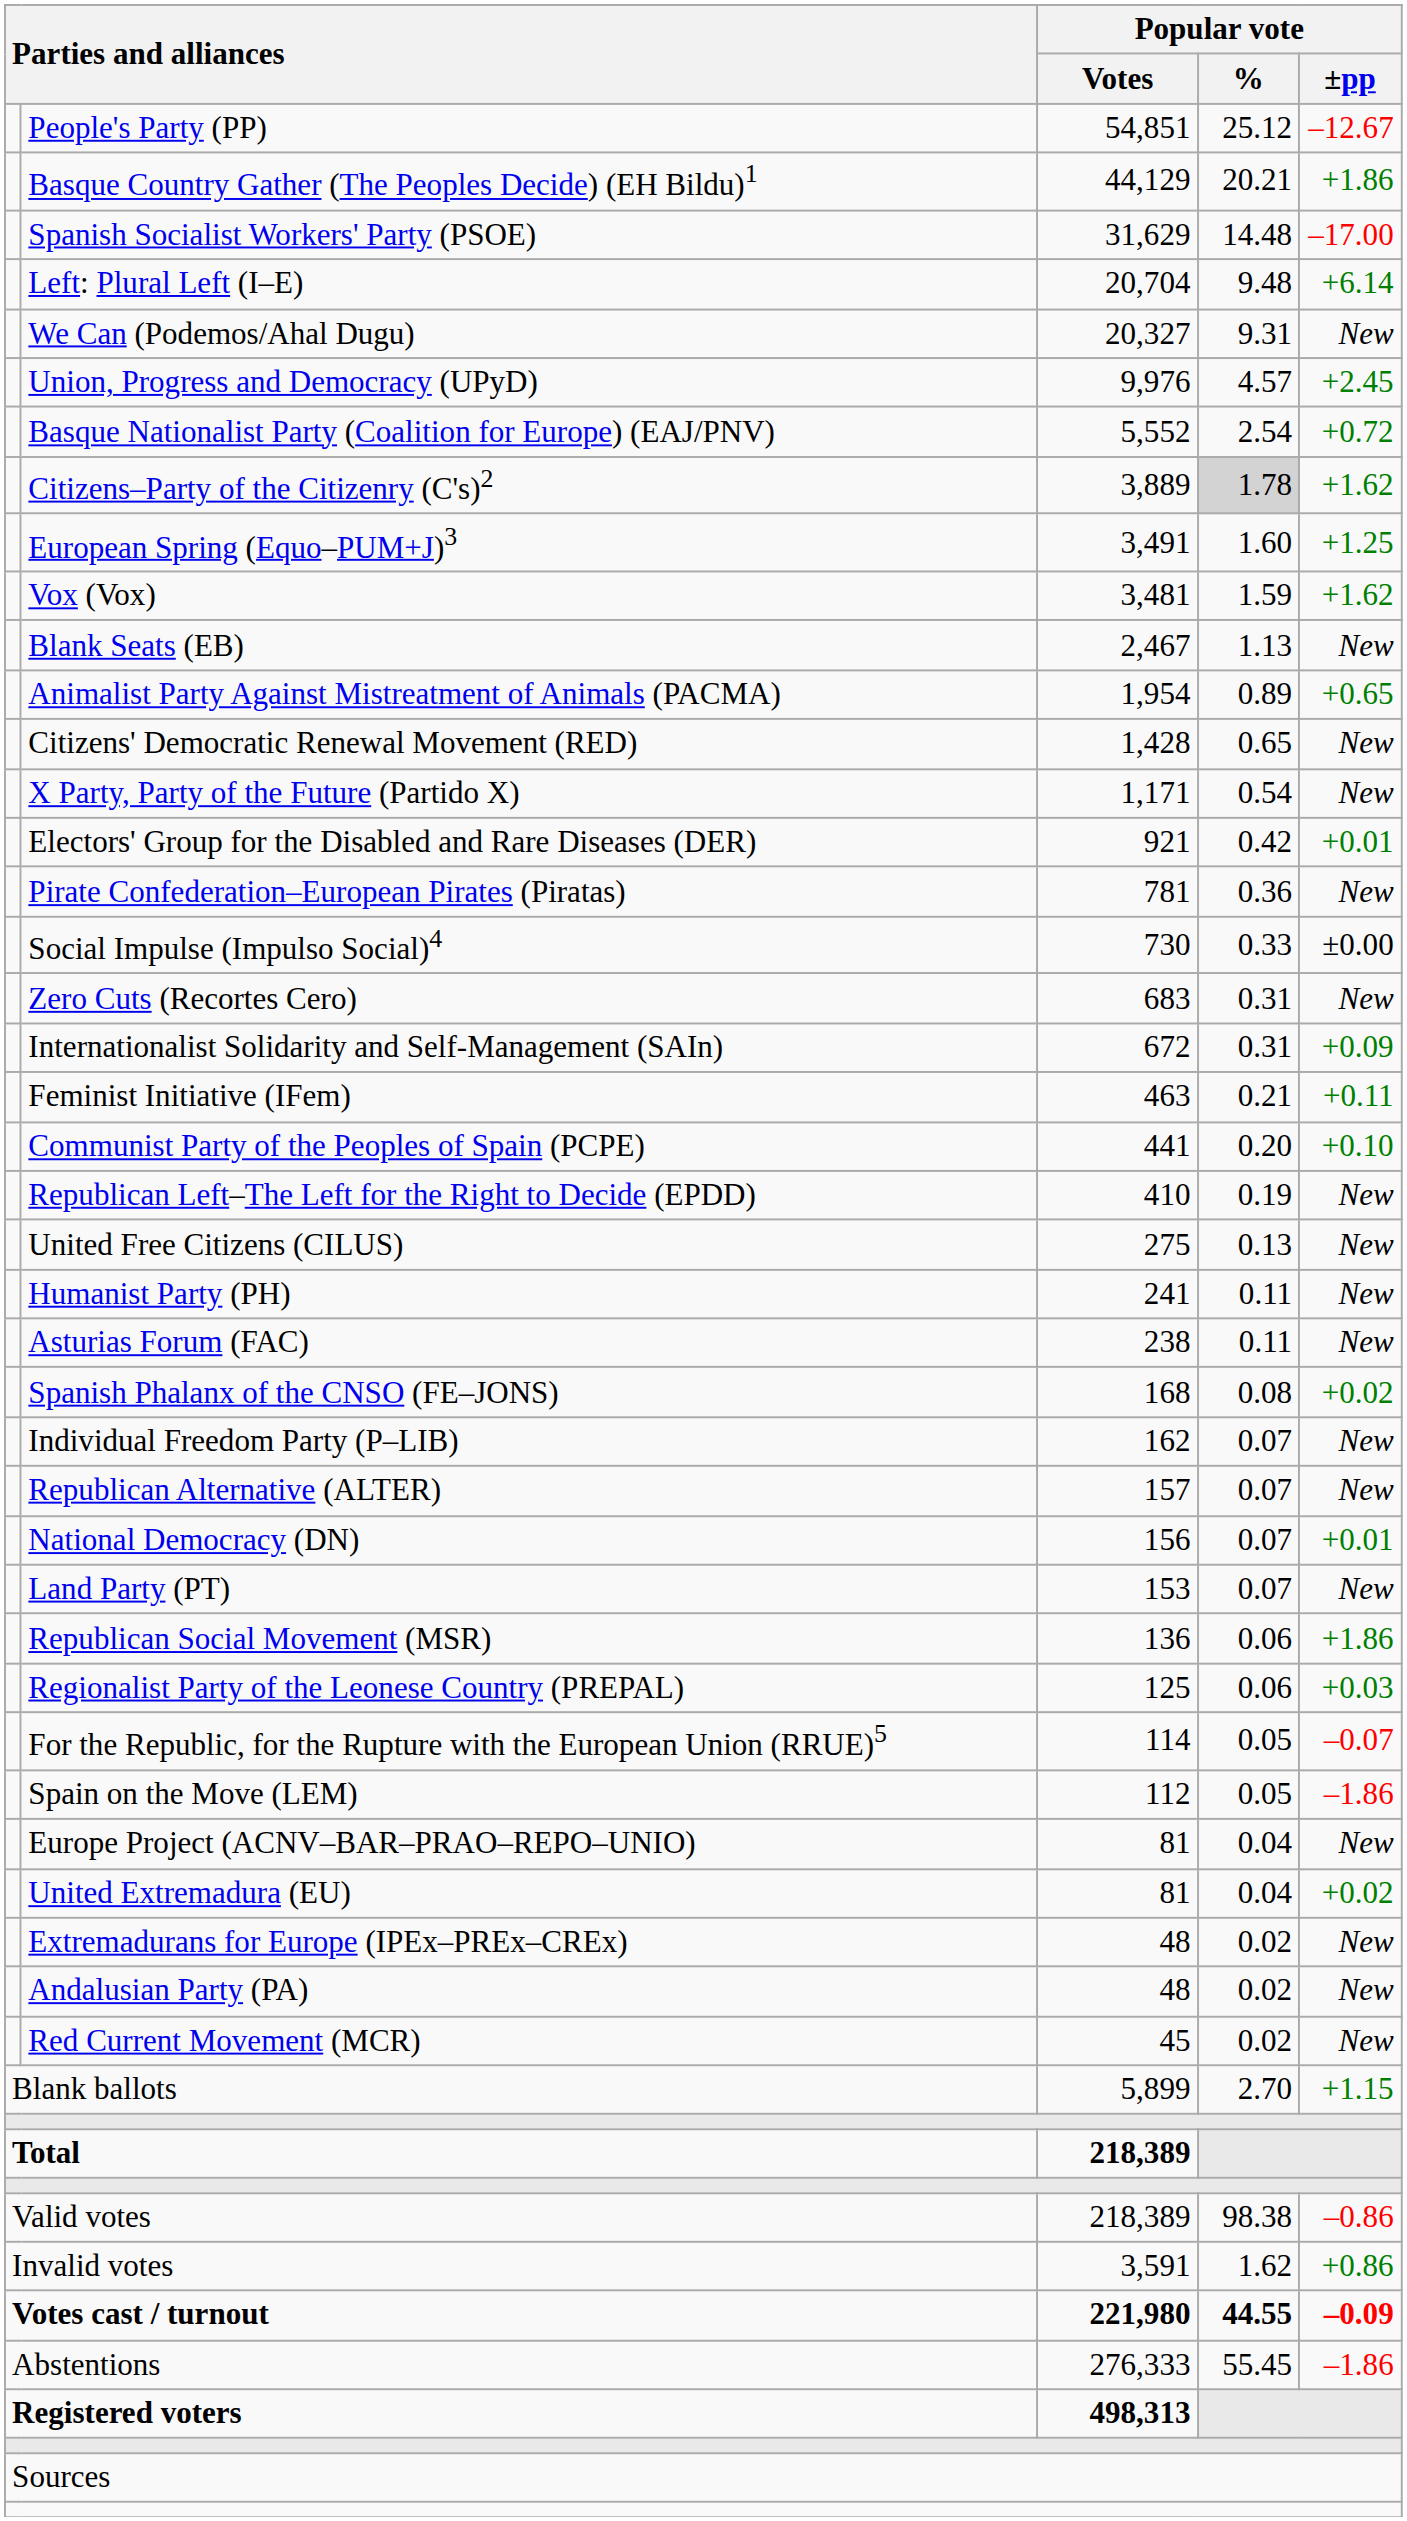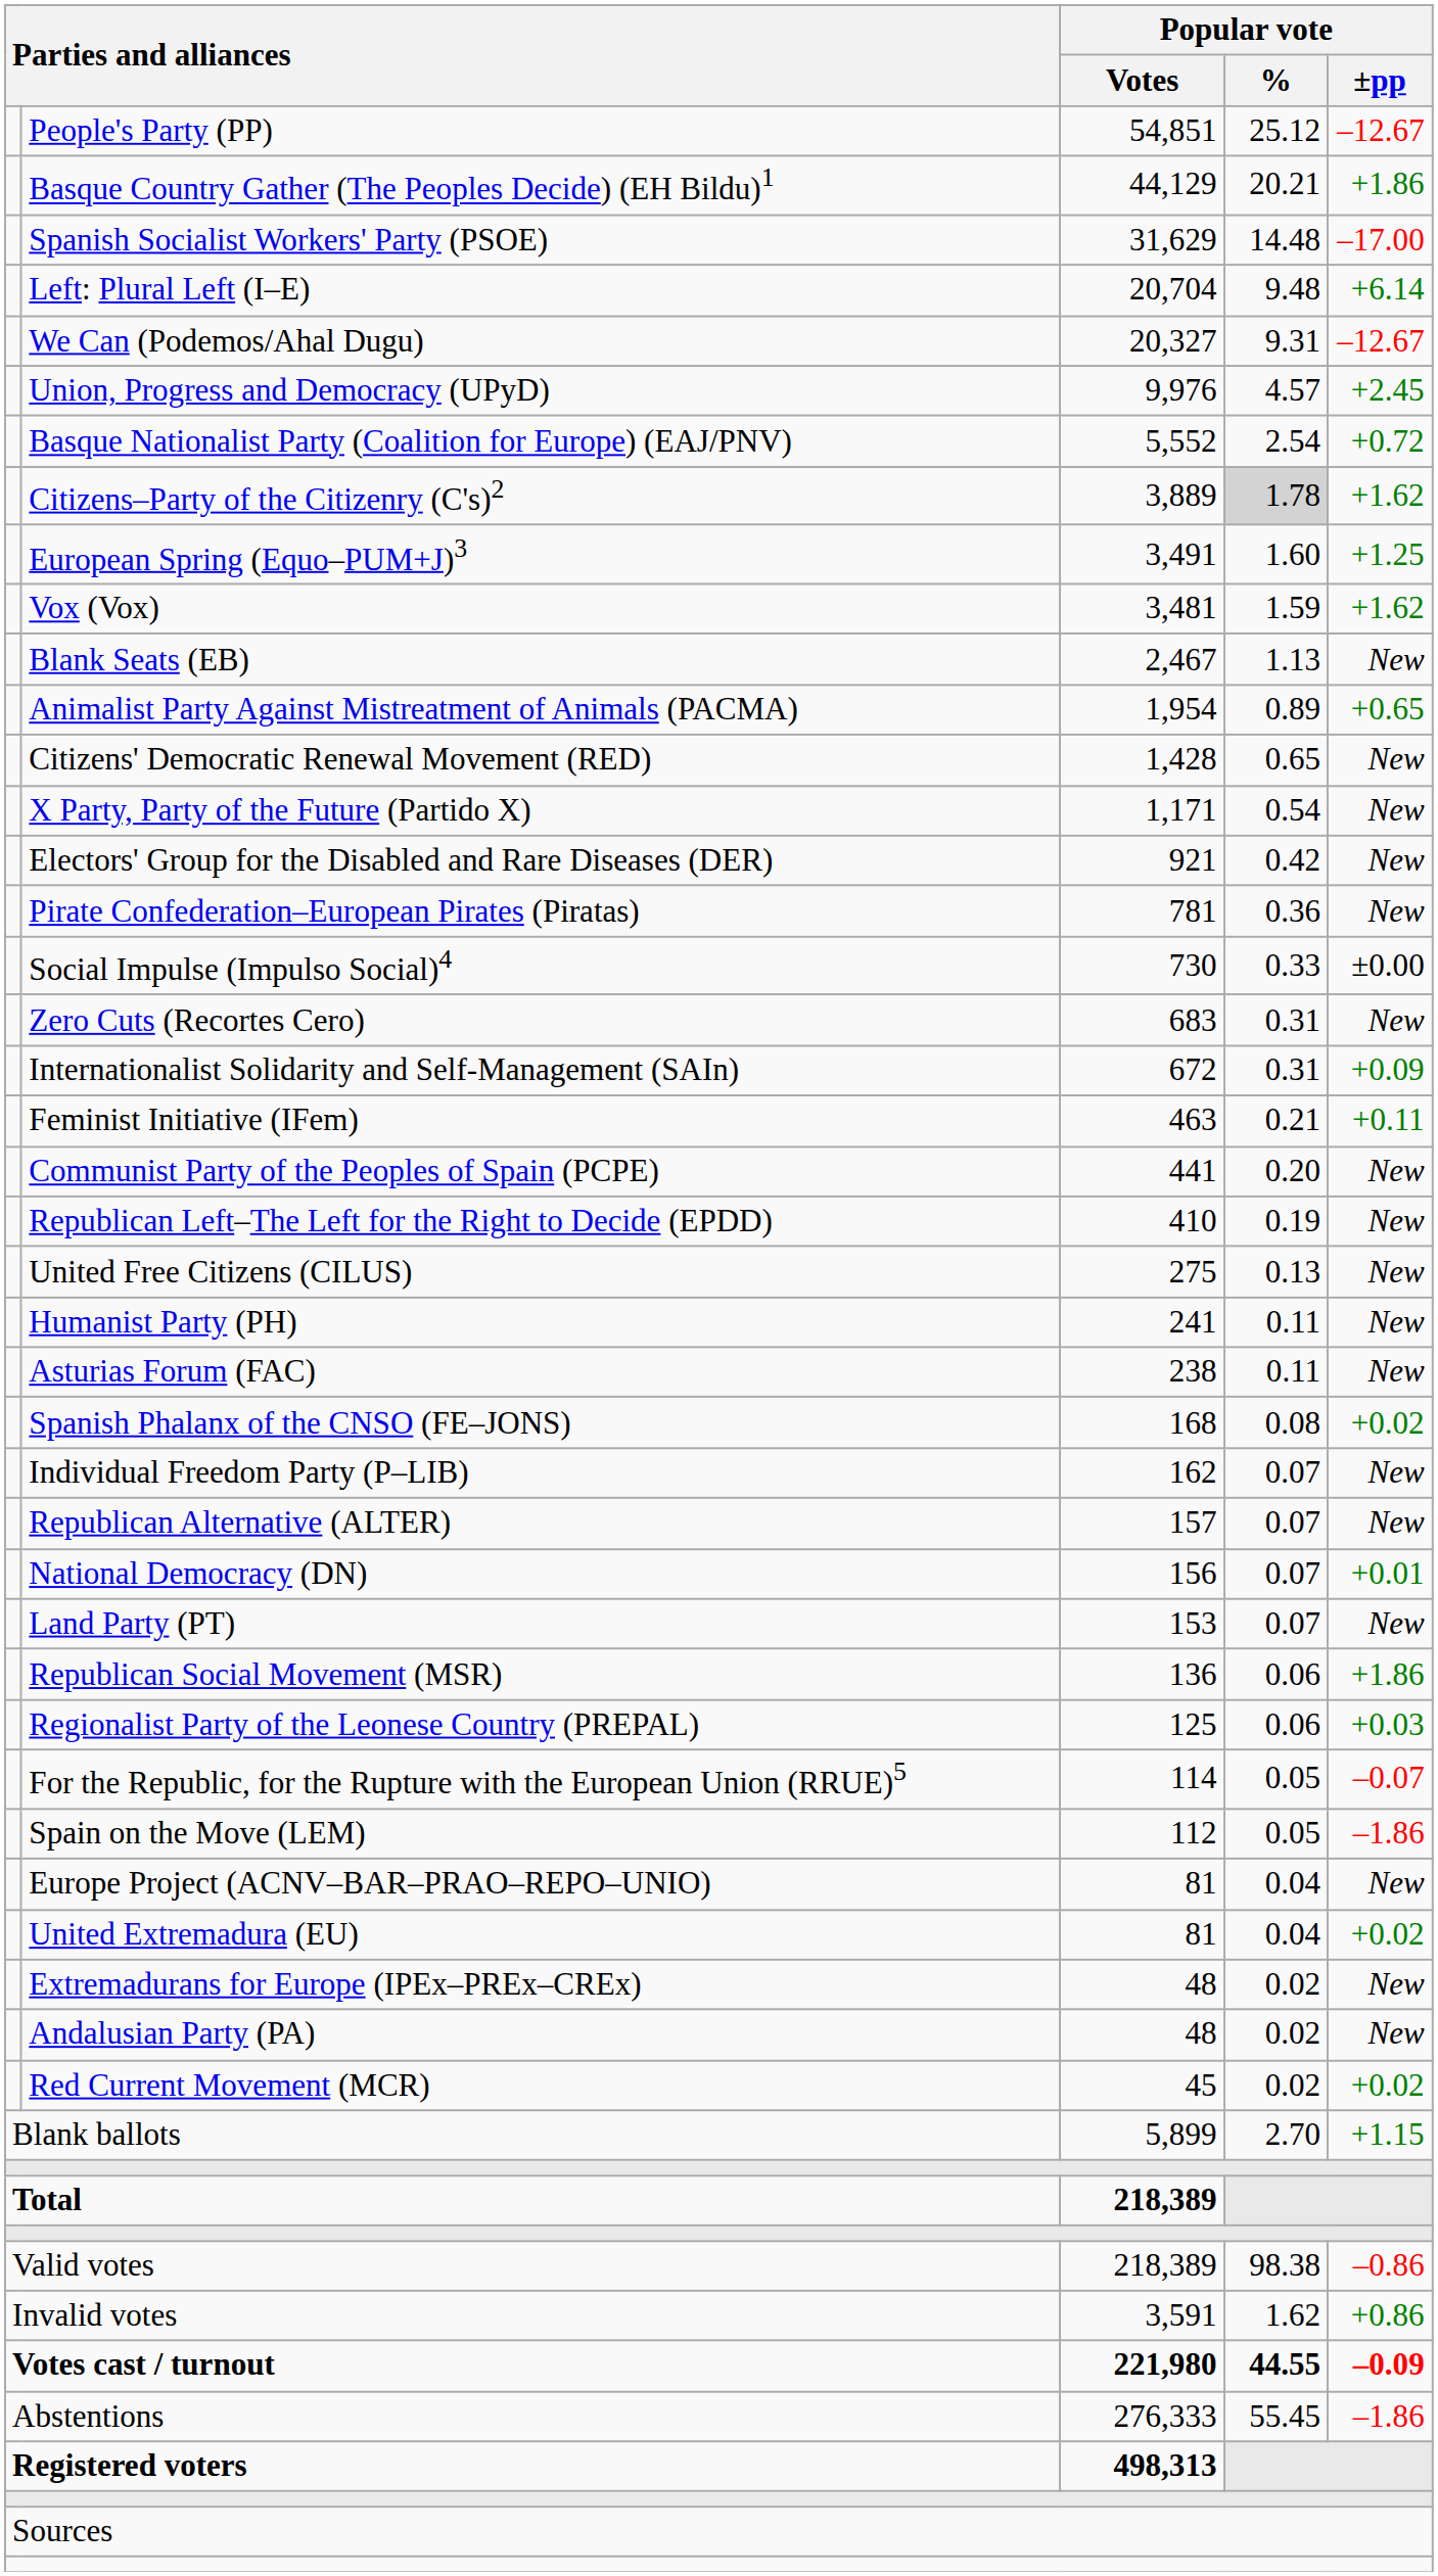We Can (Podemos/Ahal Dugu) | Popular vote / ±pp: New -> –12.67
Electors' Group for the Disabled and Rare Diseases (DER) | Popular vote / ±pp: +0.01 -> New
Communist Party of the Peoples of Spain (PCPE) | Popular vote / ±pp: +0.10 -> New
Red Current Movement (MCR) | Popular vote / ±pp: New -> +0.02
